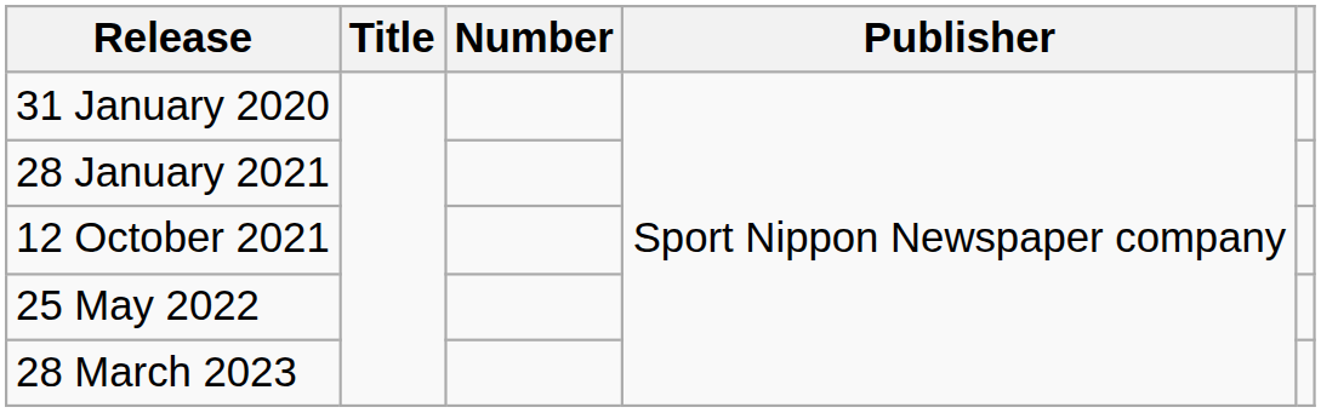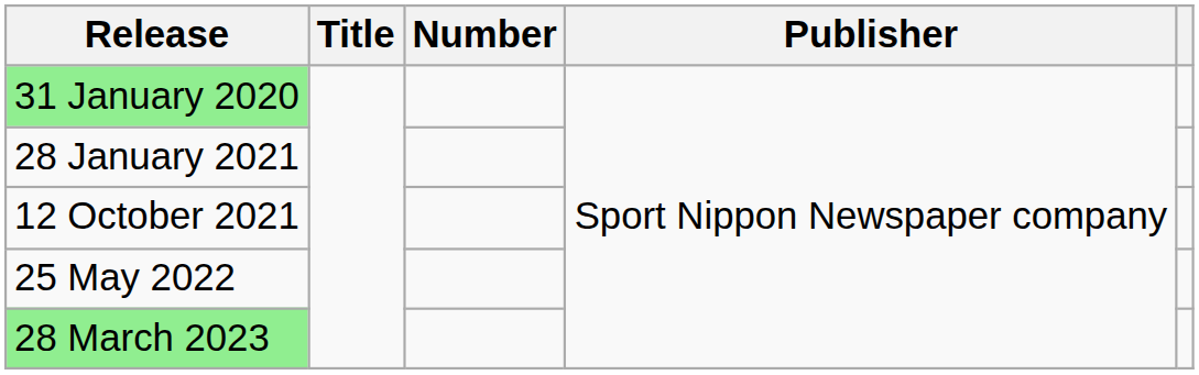31 January 2020 | Release: no background -> lightgreen background
28 March 2023 | Release: no background -> lightgreen background
